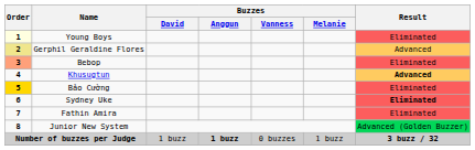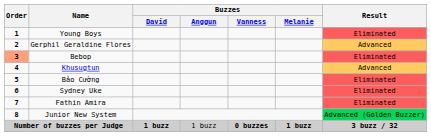Young Boys | Order: lightyellow background -> no background
Gerphil Geraldine Flores | Order: khaki background -> no background
Khusugtun | Result: bold -> normal
Bảo Cường | Order: gold background -> no background
Sydney Uke | Result: bold -> normal
Number of buzzes per Judge | Buzzes / David: normal -> bold
Number of buzzes per Judge | Buzzes / Anggun: bold -> normal
Number of buzzes per Judge | Buzzes / Vanness: normal -> bold
Number of buzzes per Judge | Buzzes / Melanie: normal -> bold
